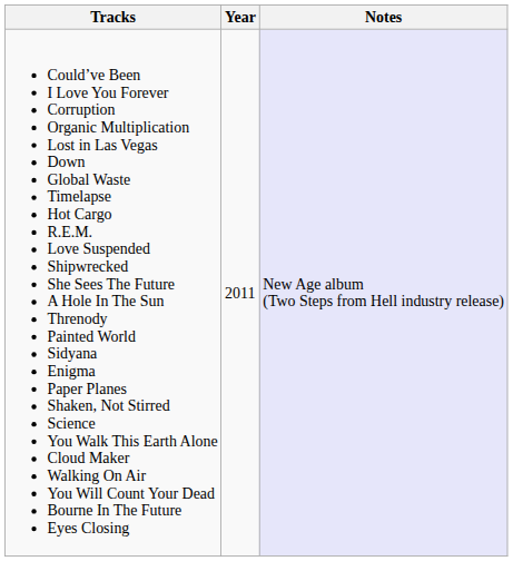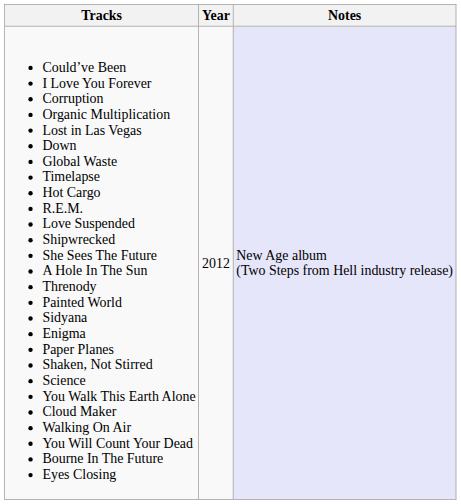row 2 | Year: 2011 -> 2012
